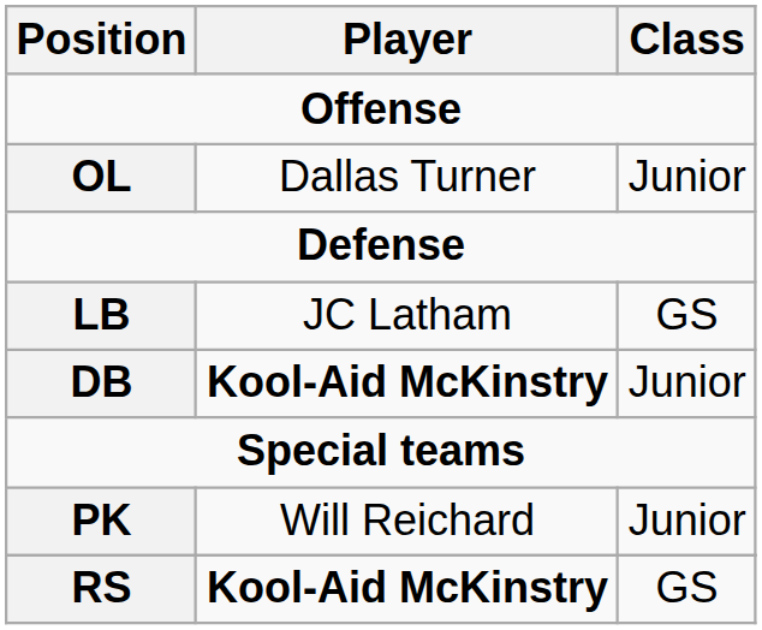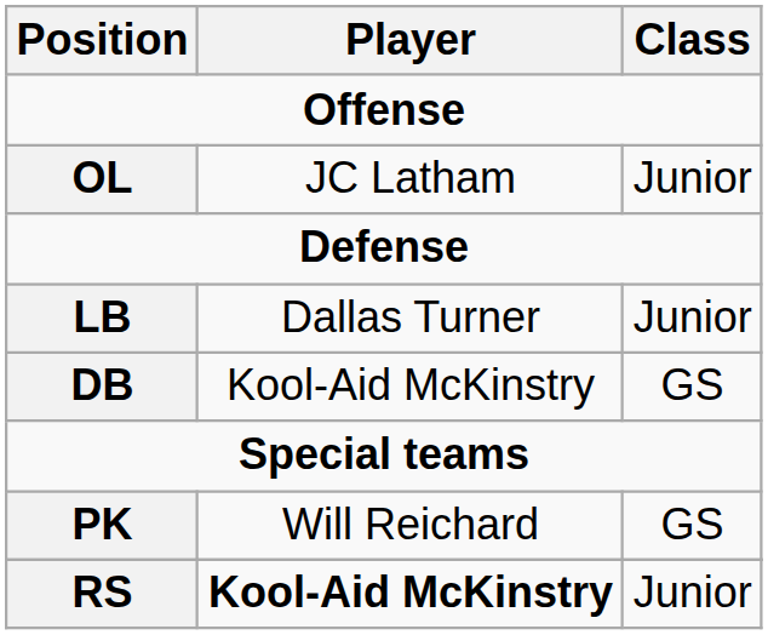OL | Player: Dallas Turner -> JC Latham
LB | Player: JC Latham -> Dallas Turner
LB | Class: GS -> Junior
DB | Player: bold -> normal
DB | Class: Junior -> GS
PK | Class: Junior -> GS
RS | Class: GS -> Junior
